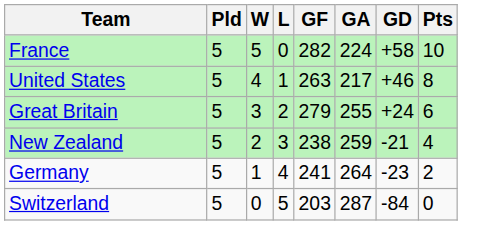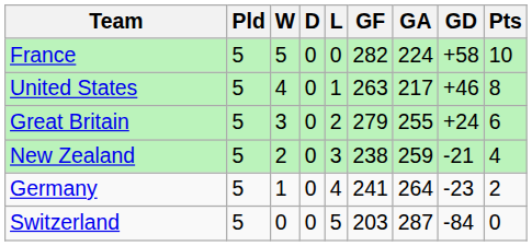+ column: D | 0 | 0 | 0 | 0 | 0 | 0
